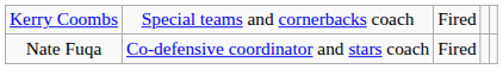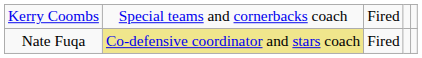Nate Fuqa | column 2: no background -> khaki background
